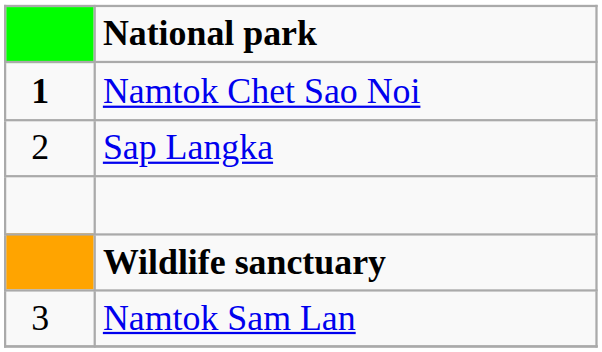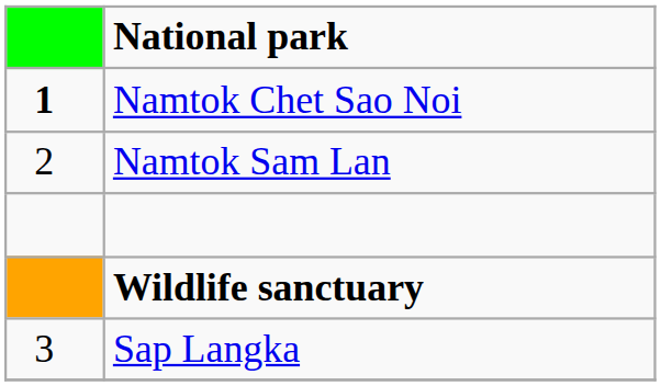row 3 | National park: Sap Langka -> Namtok Sam Lan
row 6 | National park: Namtok Sam Lan -> Sap Langka
